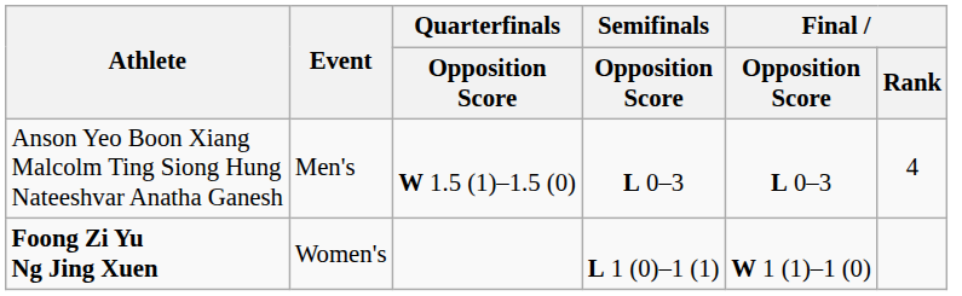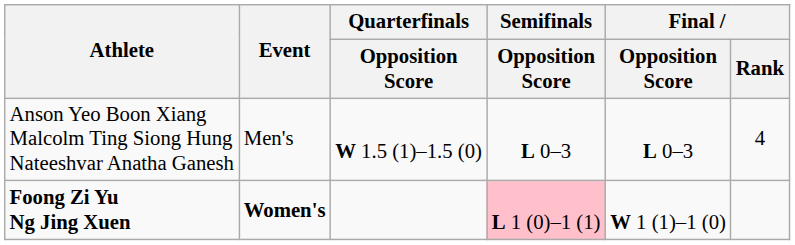Foong Zi Yu Ng Jing Xuen | Event: normal -> bold
Foong Zi Yu Ng Jing Xuen | Semifinals / Opposition Score: no background -> pink background
